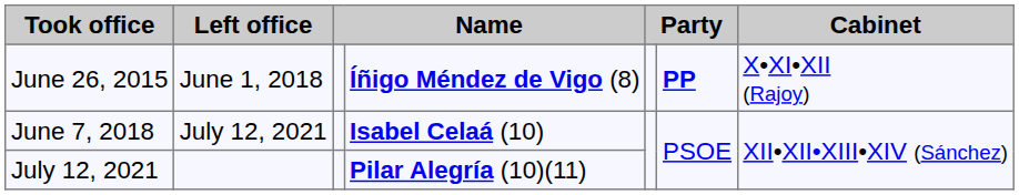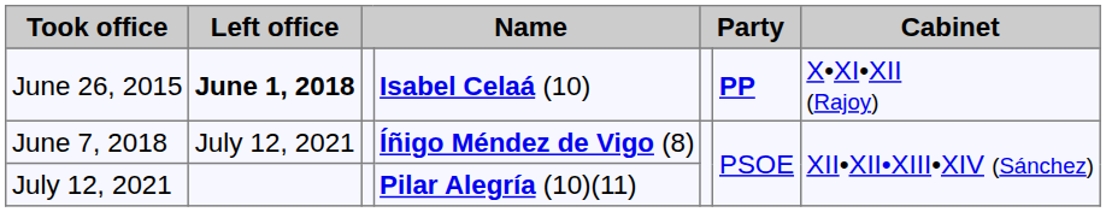June 26, 2015 | Left office: normal -> bold
June 26, 2015 | column 4: Íñigo Méndez de Vigo (8) -> Isabel Celaá (10)
June 7, 2018 | column 4: Isabel Celaá (10) -> Íñigo Méndez de Vigo (8)
